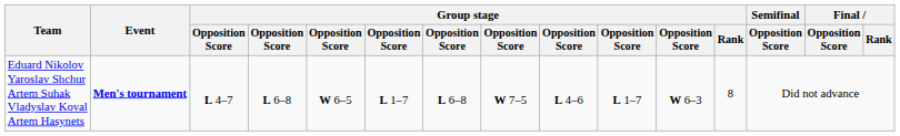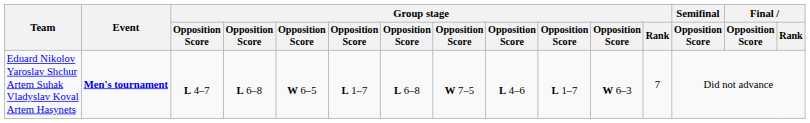row 3 | Group stage / Rank: 8 -> 7
